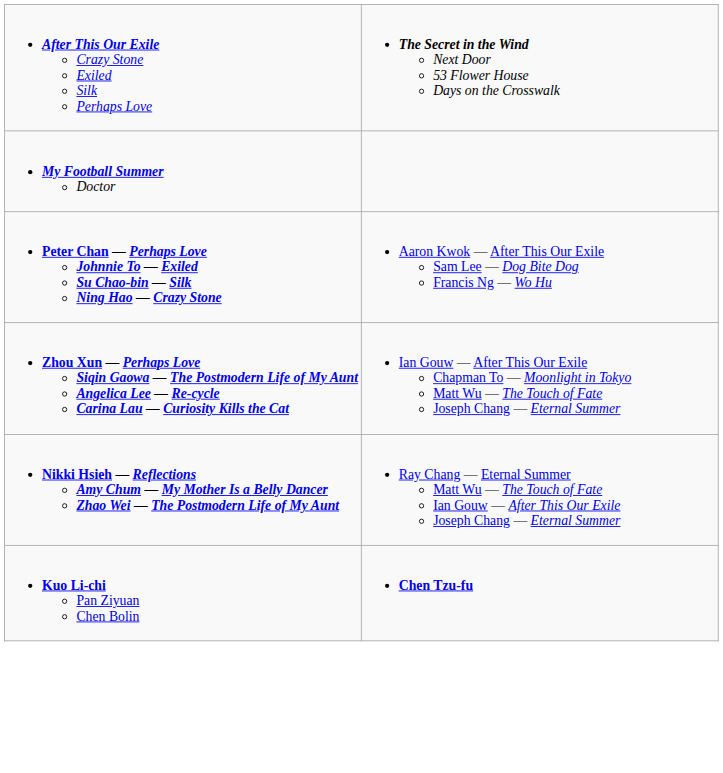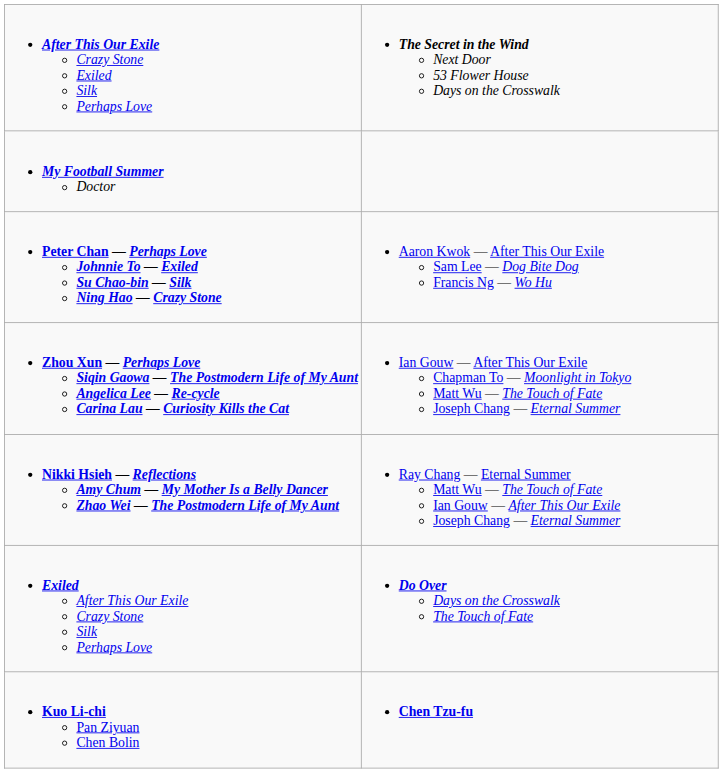+ row: Exiled After This Our Exile Crazy Stone Silk Perhaps Love | Do Over Days on the Crosswalk The Touch of Fate
